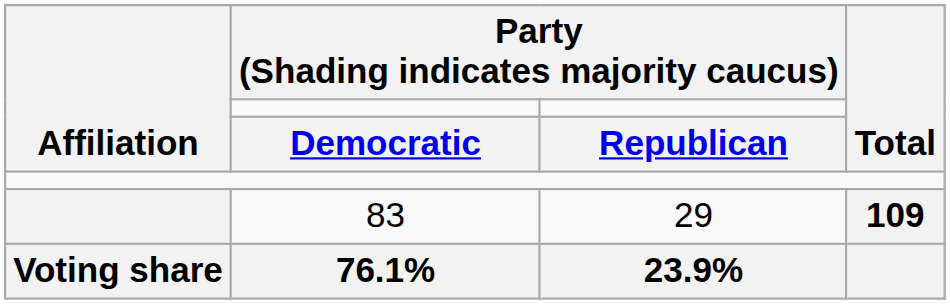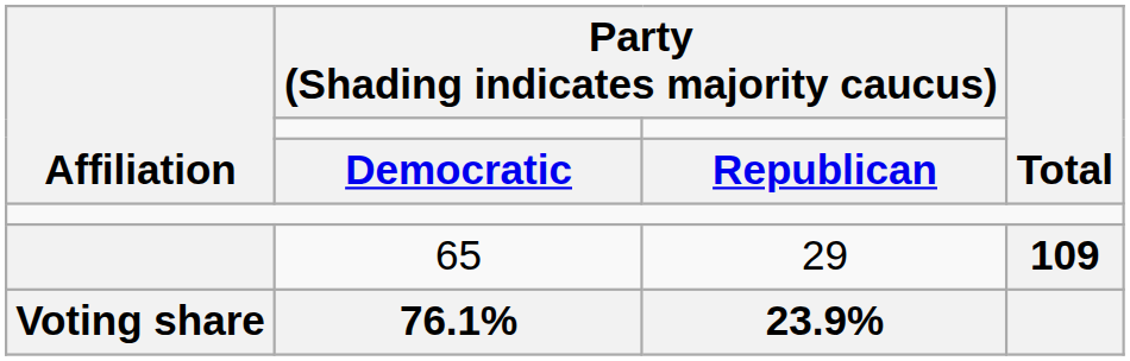109 | column 2: 83 -> 65
